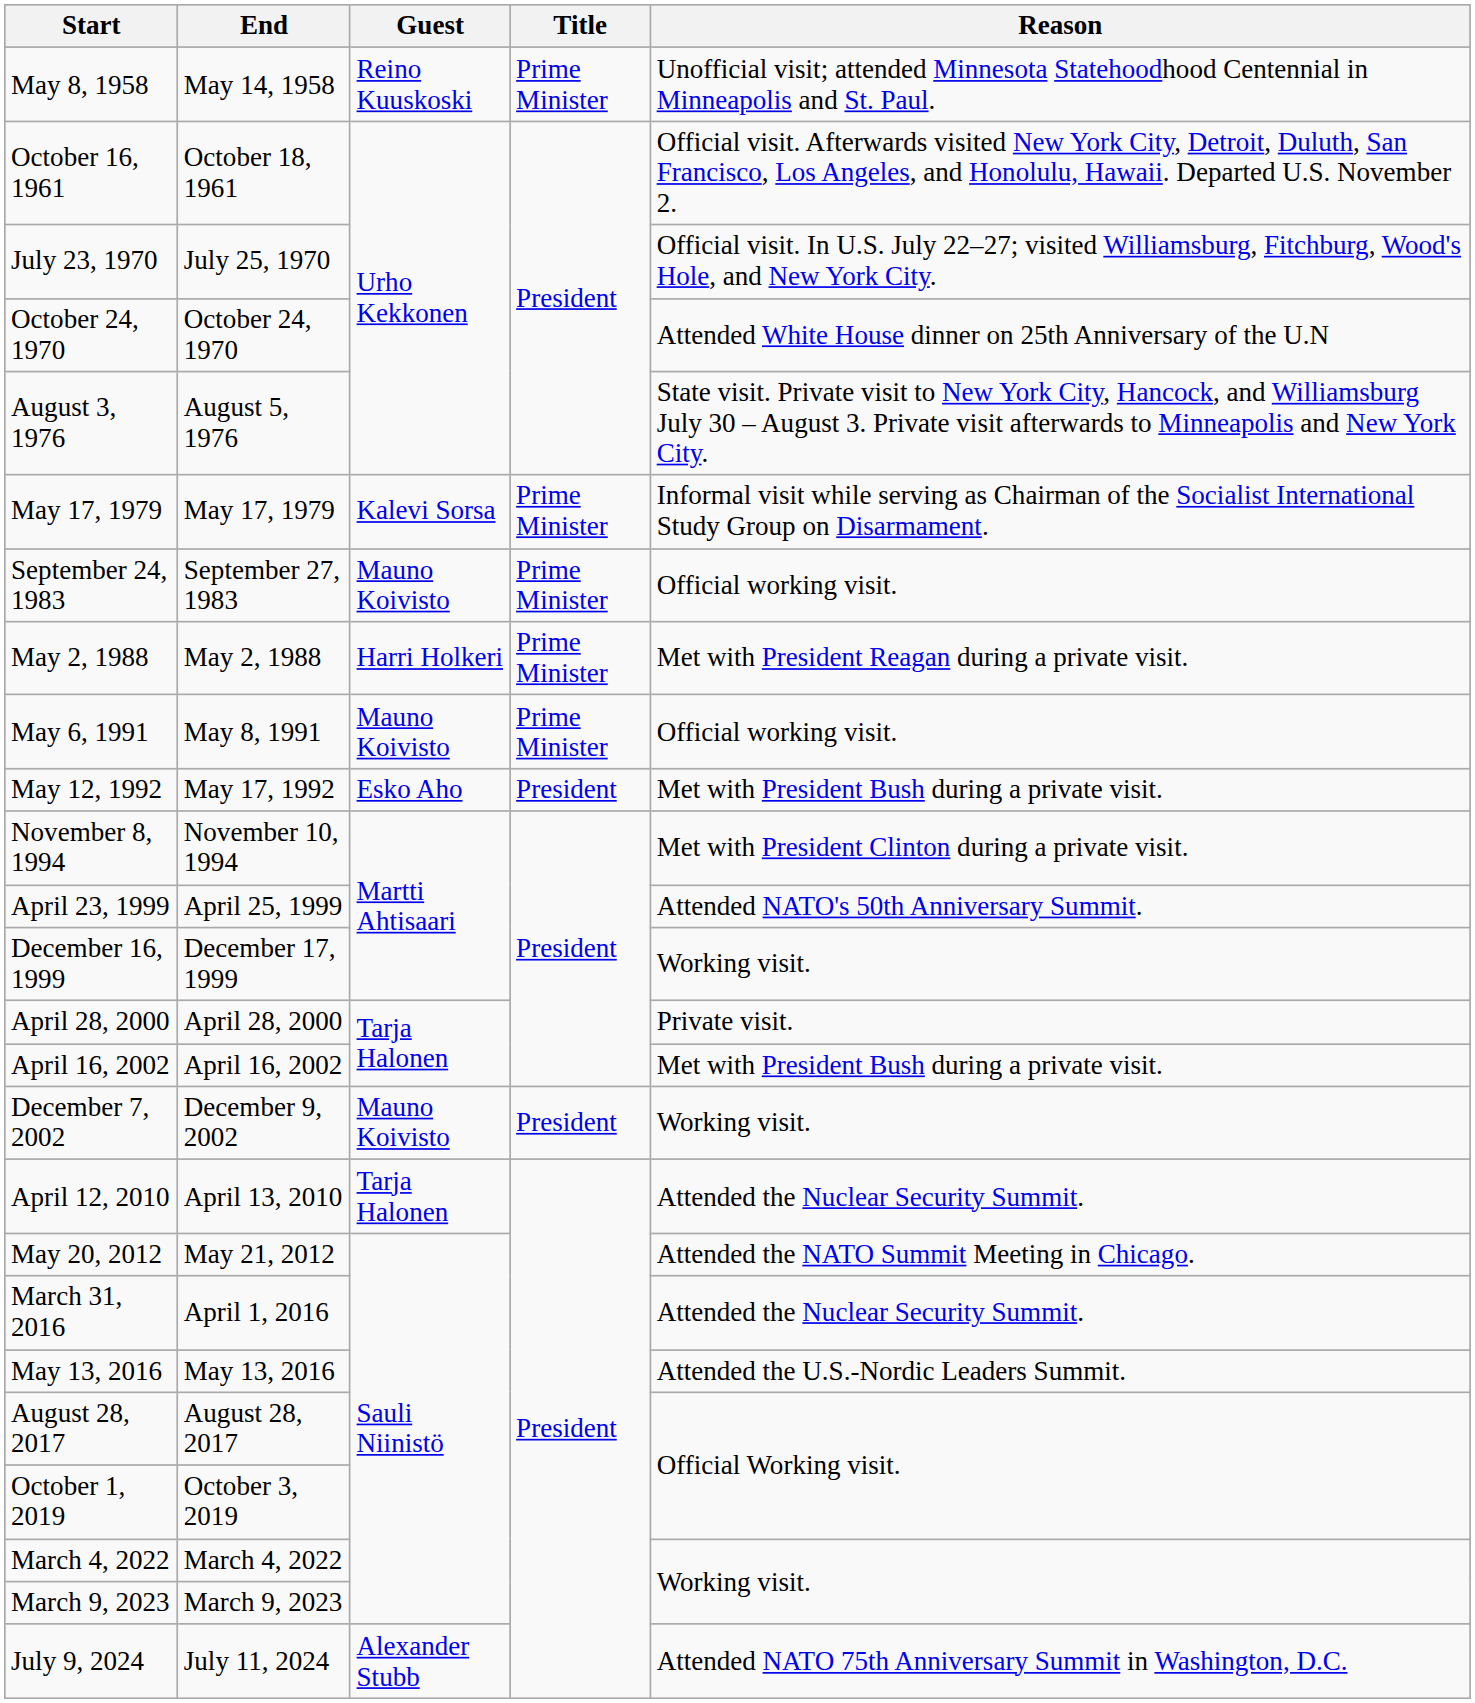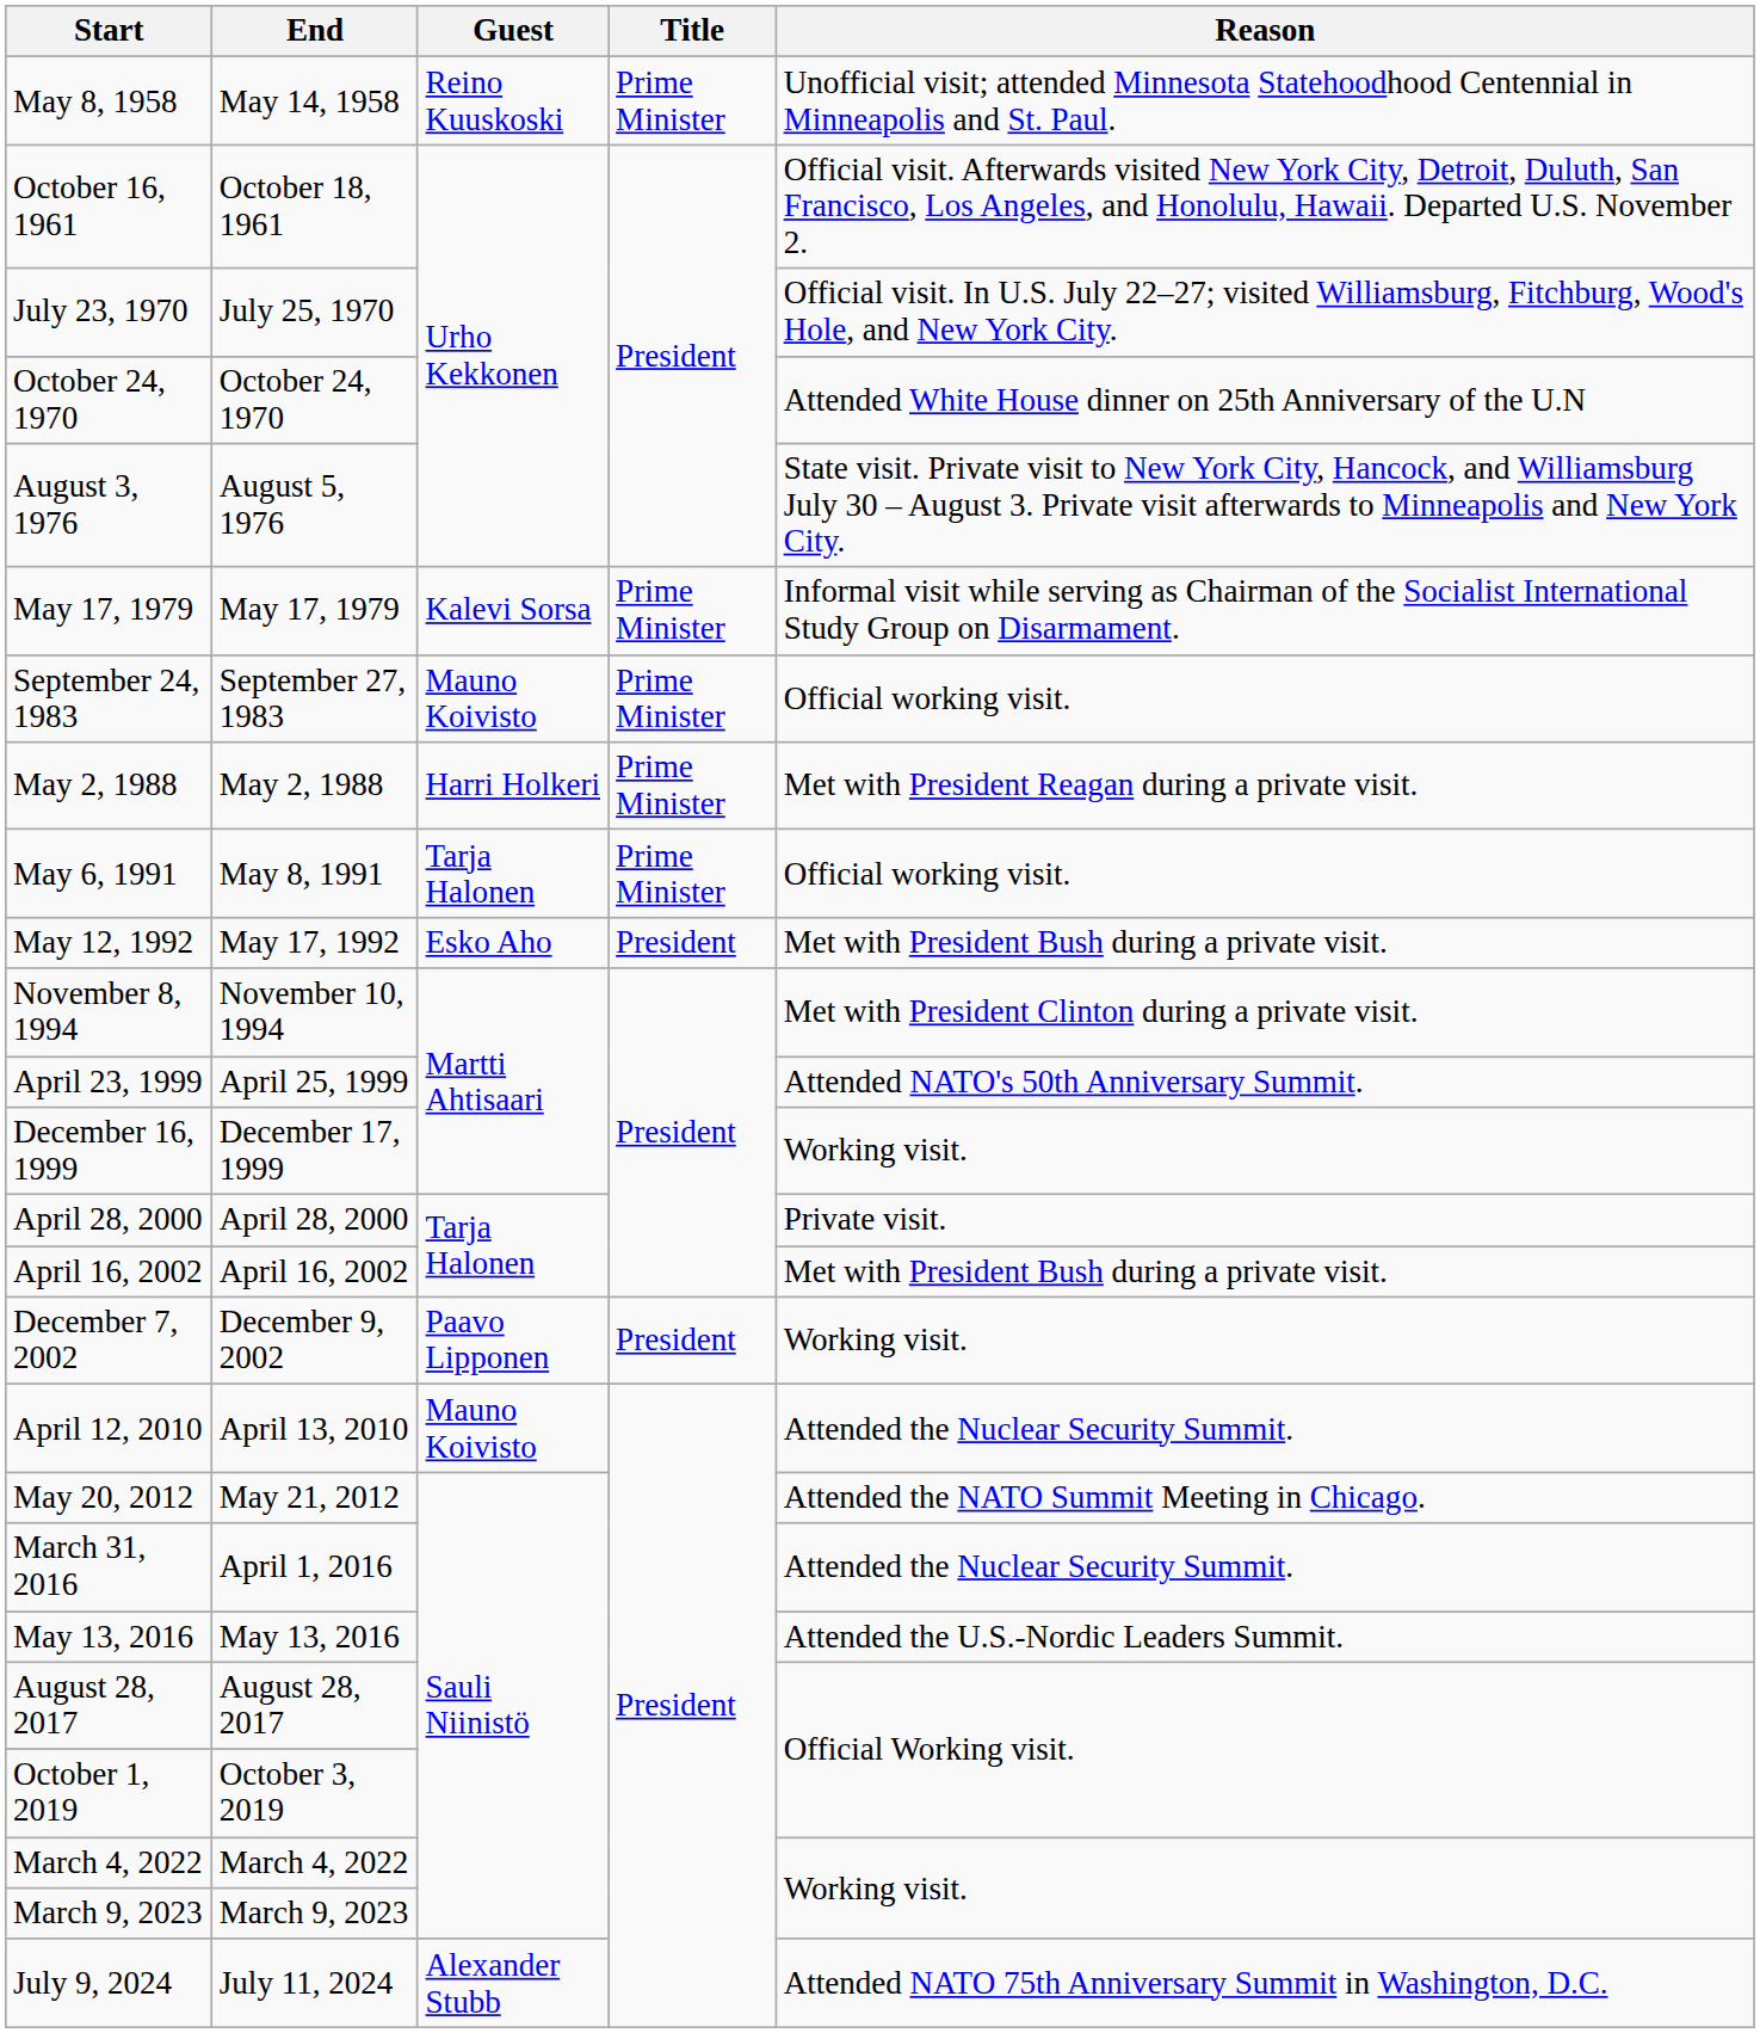May 6, 1991 | Guest: Mauno Koivisto -> Tarja Halonen
December 7, 2002 | Guest: Mauno Koivisto -> Paavo Lipponen
April 12, 2010 | Guest: Tarja Halonen -> Mauno Koivisto
